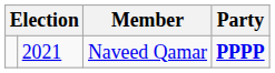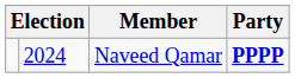Naveed Qamar | column 2: 2021 -> 2024
